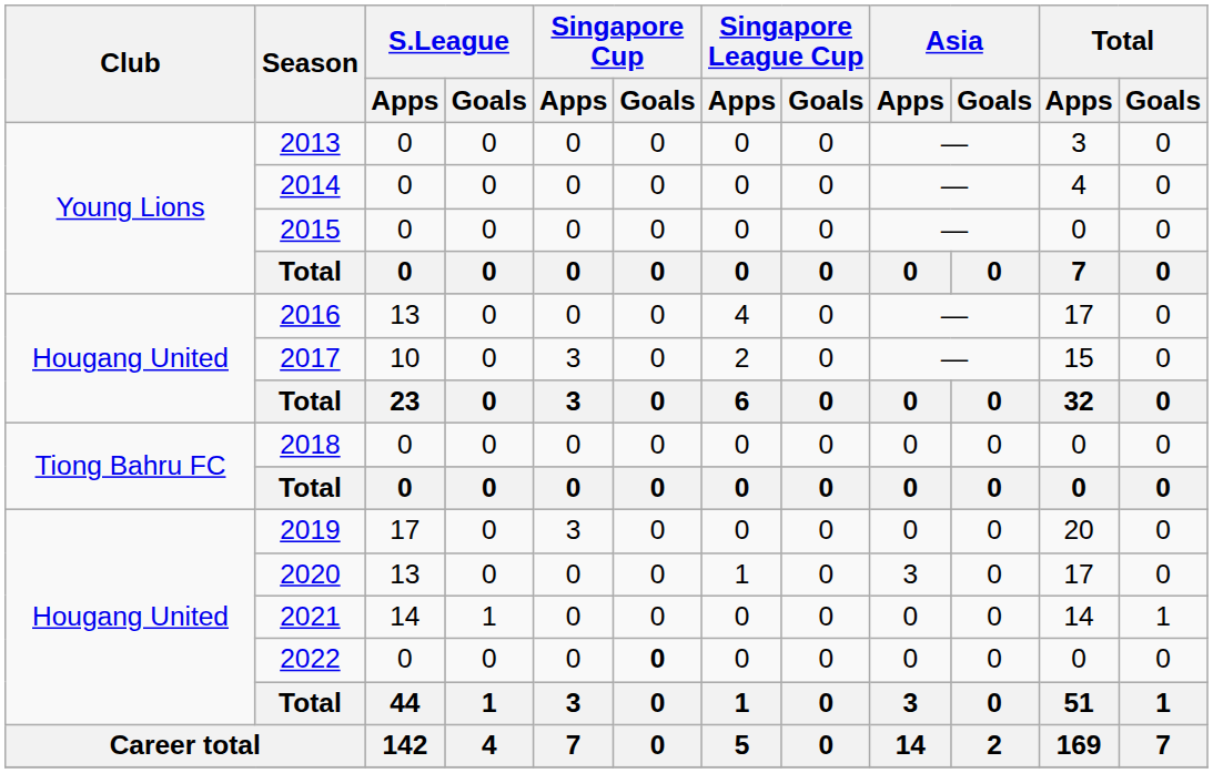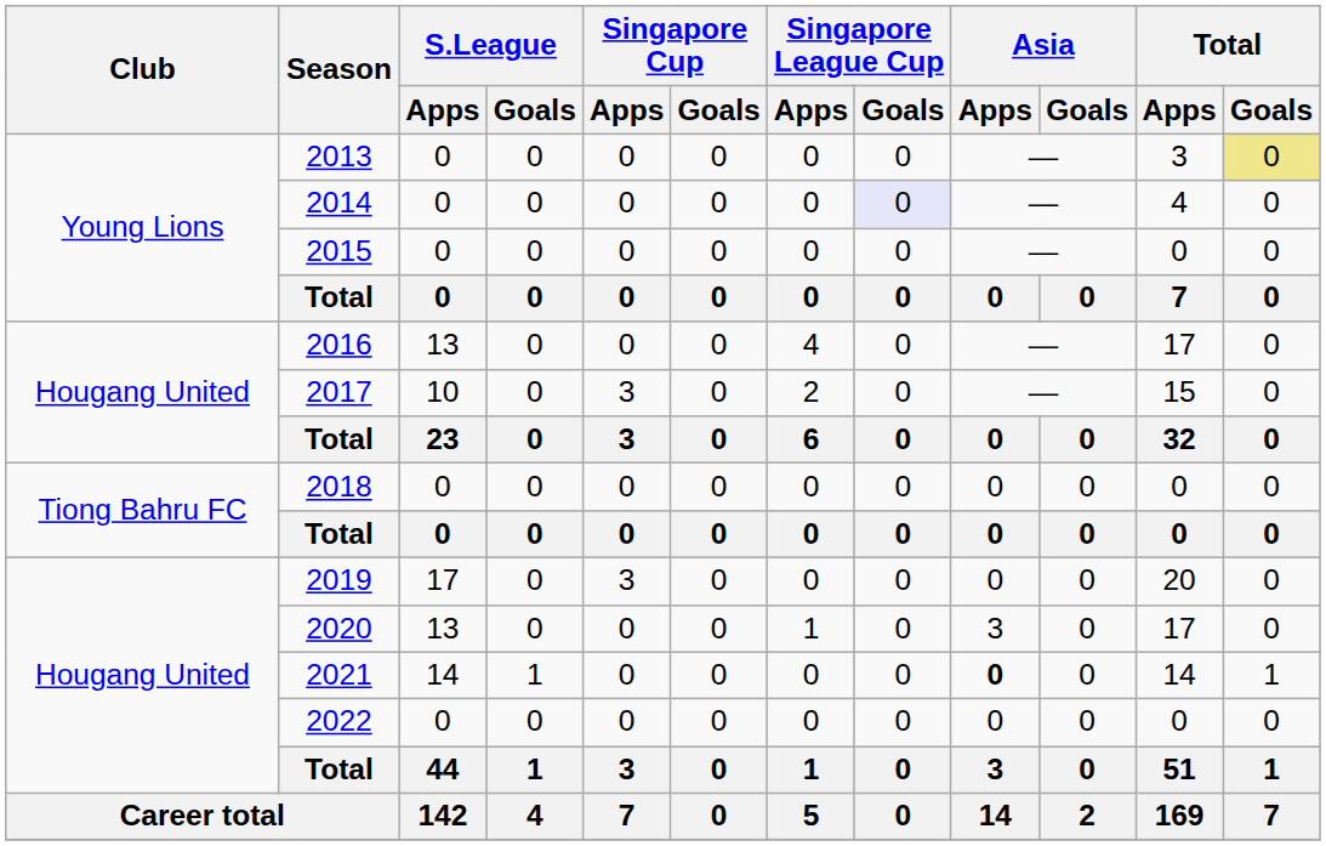2013 | Total / Goals: no background -> khaki background
2014 | Singapore League Cup / Goals: no background -> lavender background
2021 | Asia / Apps: normal -> bold
2022 | Singapore Cup / Goals: bold -> normal
